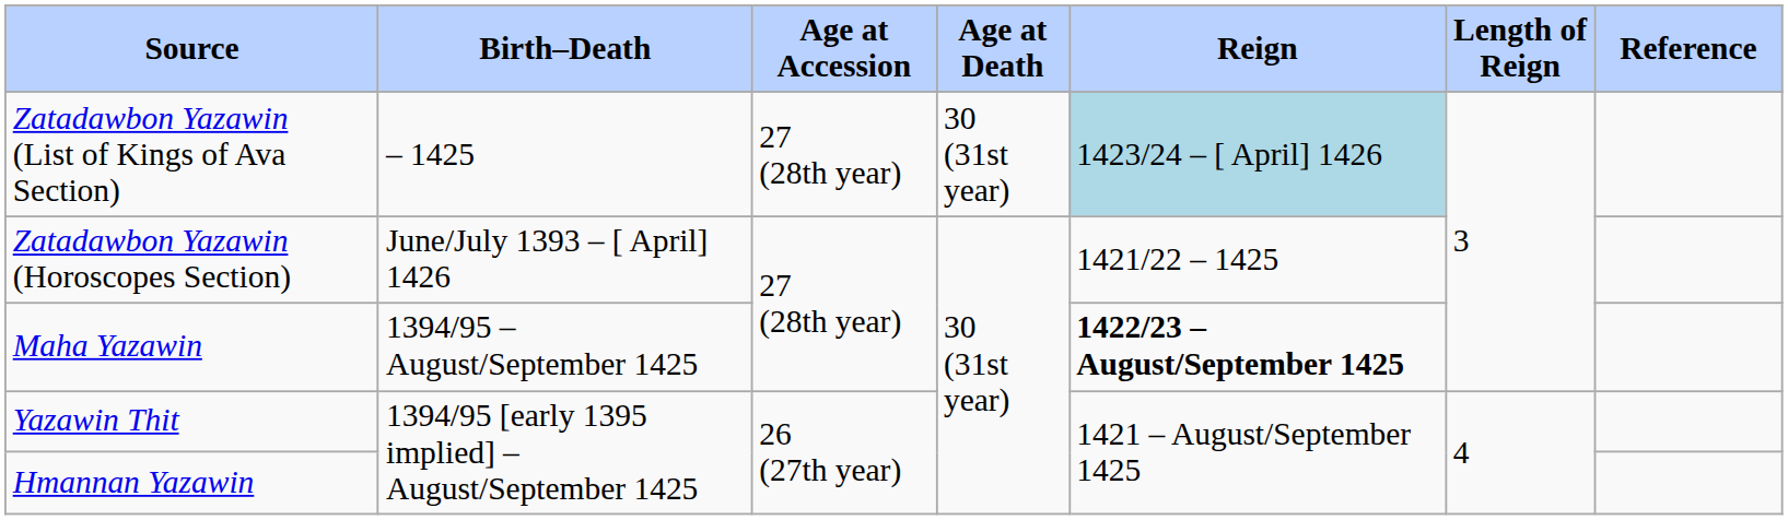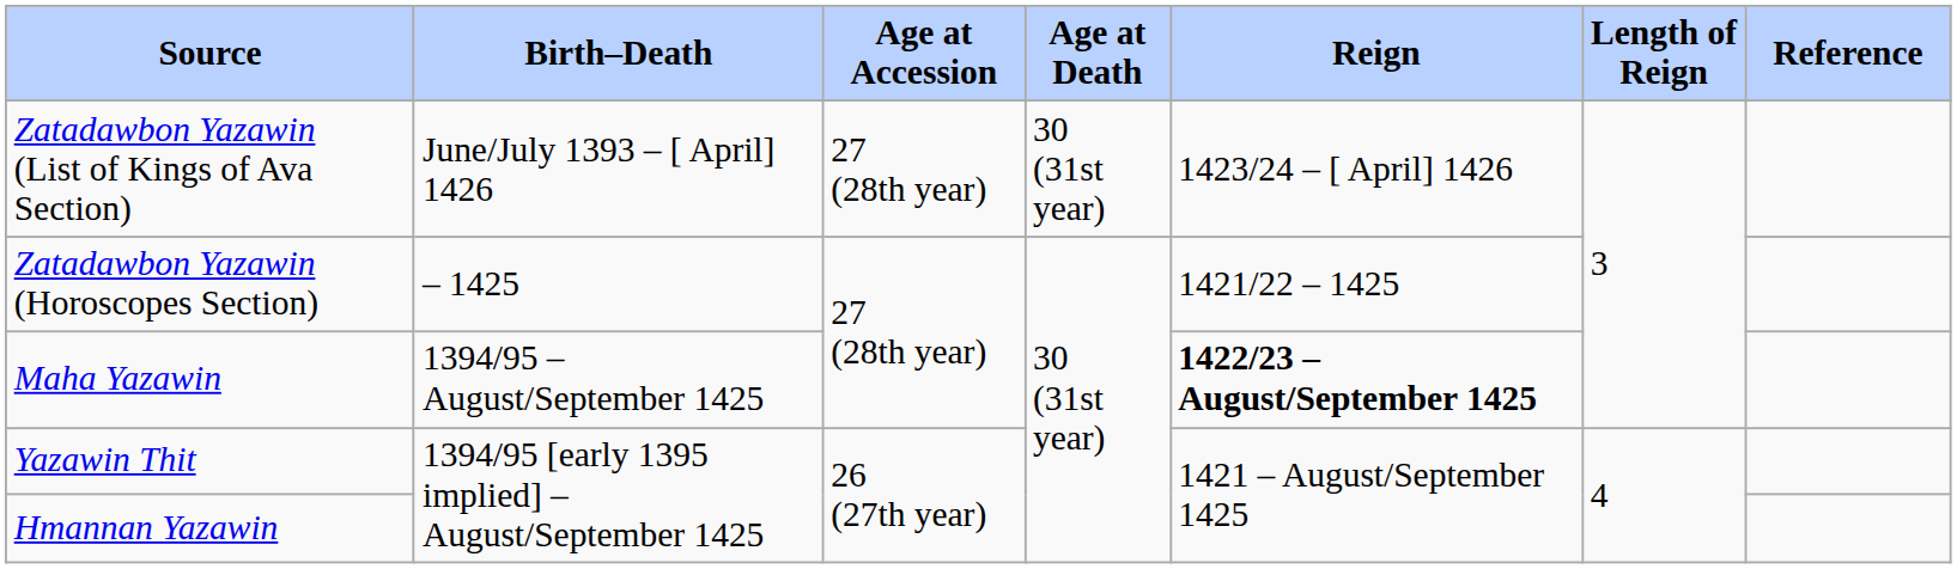Zatadawbon Yazawin (List of Kings of Ava Section) | Birth–Death: – 1425 -> June/July 1393 – [ April] 1426
Zatadawbon Yazawin (List of Kings of Ava Section) | Reign: lightblue background -> no background
Zatadawbon Yazawin (Horoscopes Section) | Birth–Death: June/July 1393 – [ April] 1426 -> – 1425
